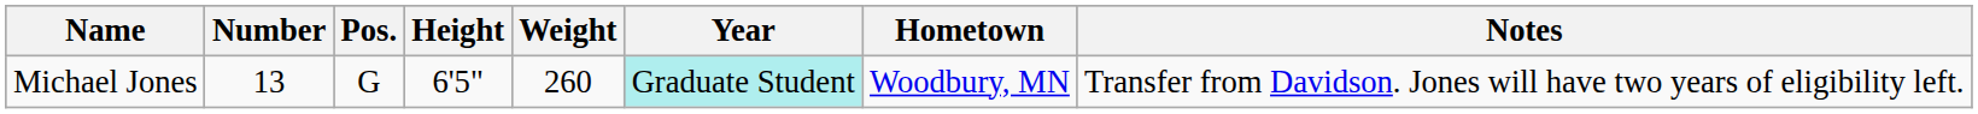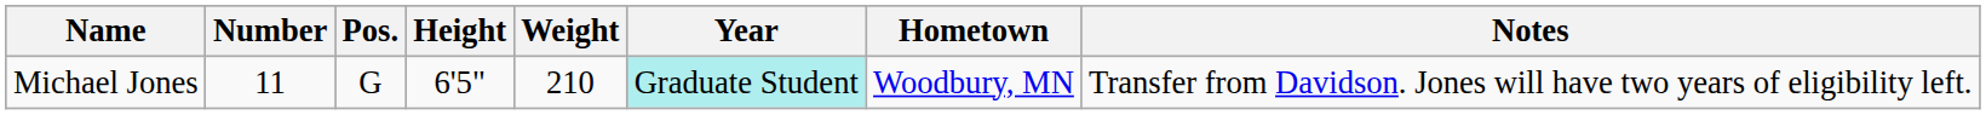Michael Jones | Number: 13 -> 11
Michael Jones | Weight: 260 -> 210
